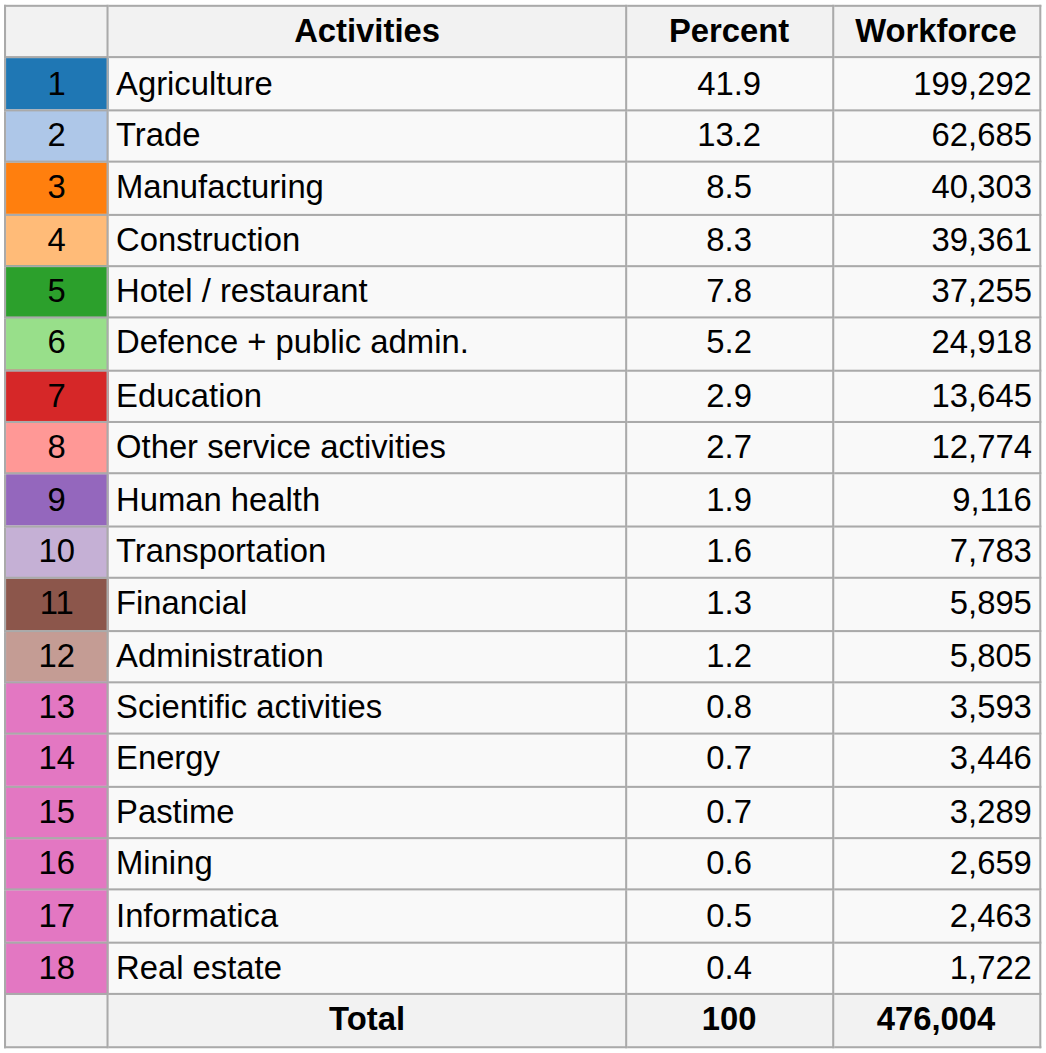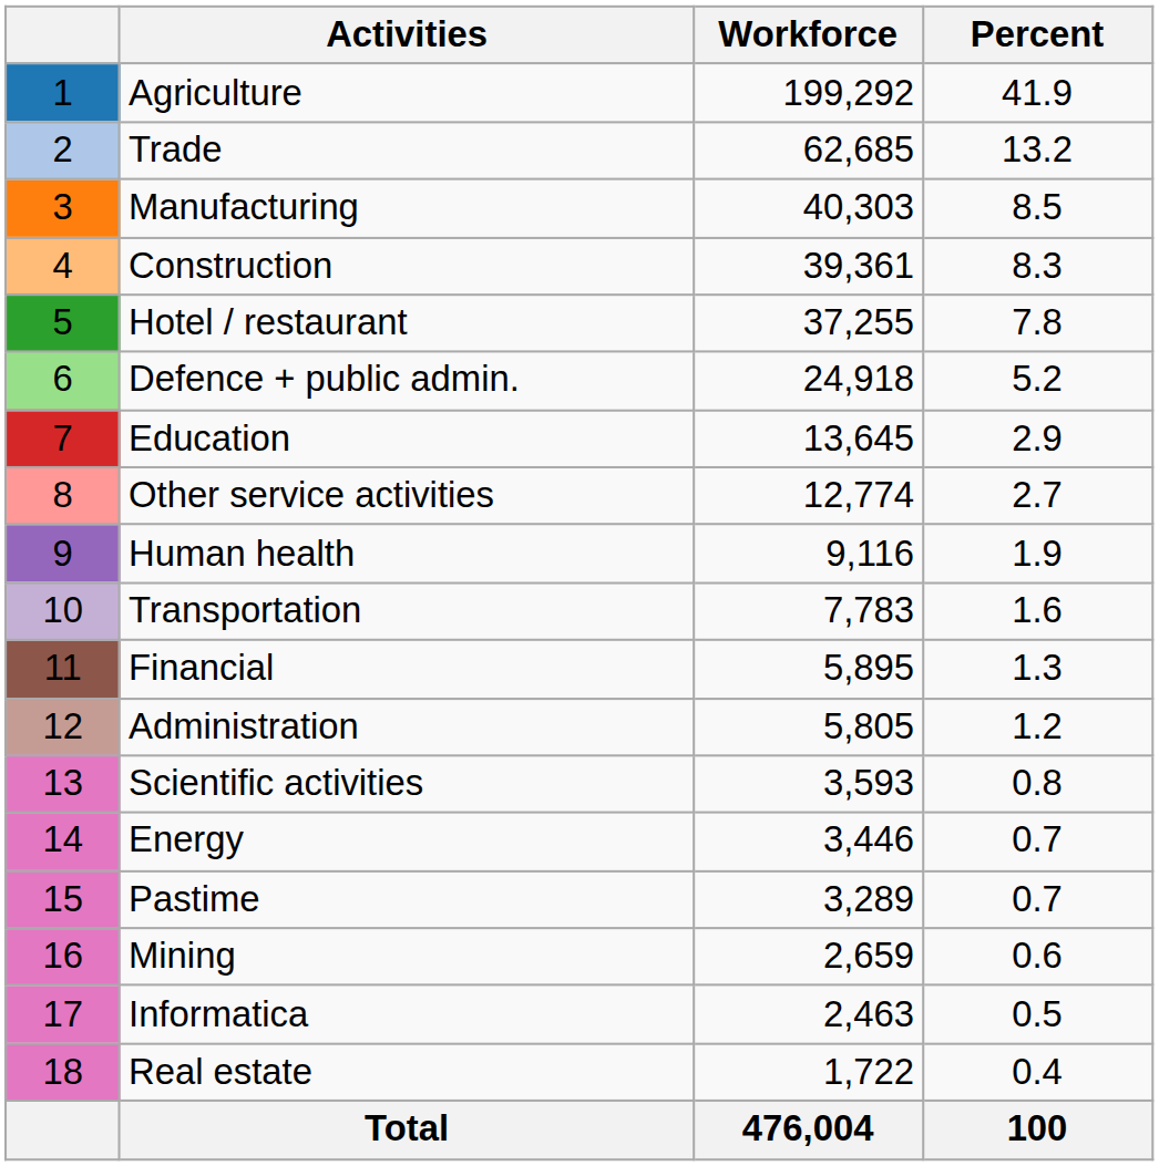columns swapped: Workforce <-> Percent
